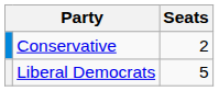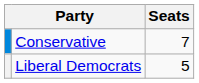Conservative | Seats: 2 -> 7
